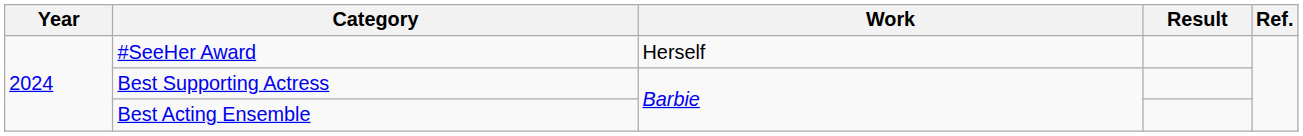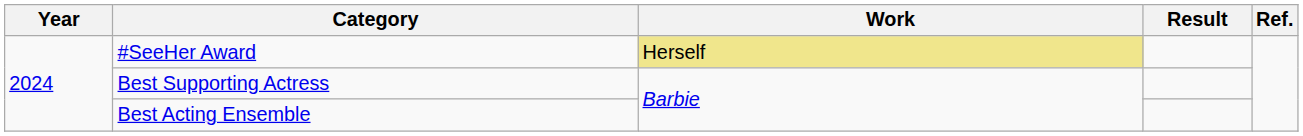#SeeHer Award | Work: no background -> khaki background
